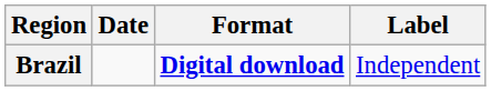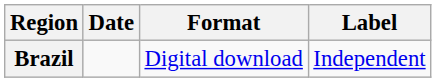Brazil | Format: bold -> normal
